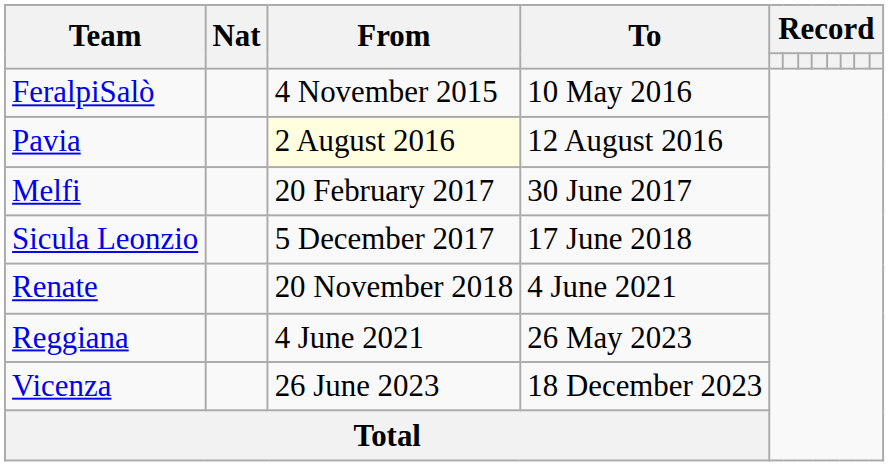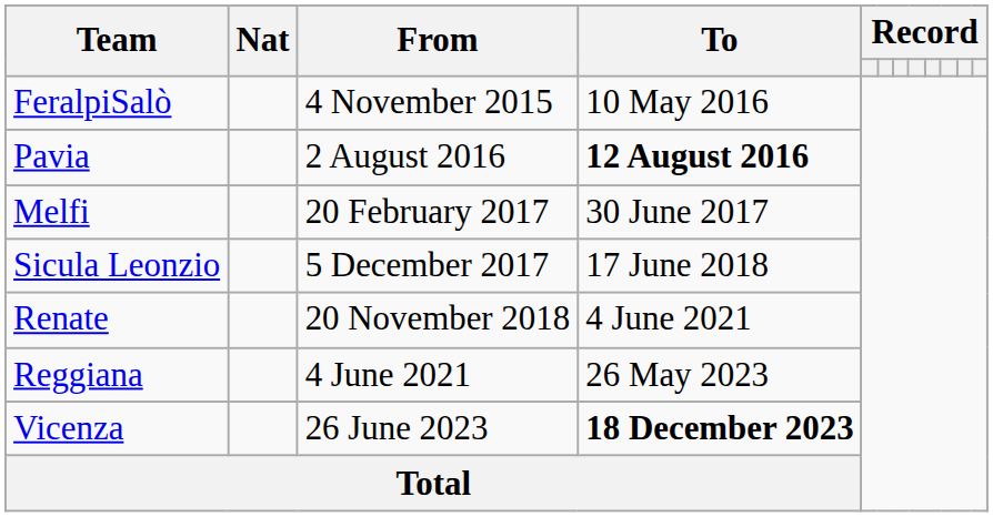Pavia | From: lightyellow background -> no background
Pavia | To: normal -> bold
Vicenza | To: normal -> bold
